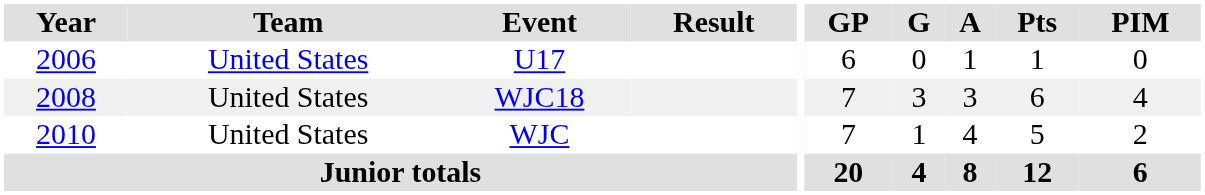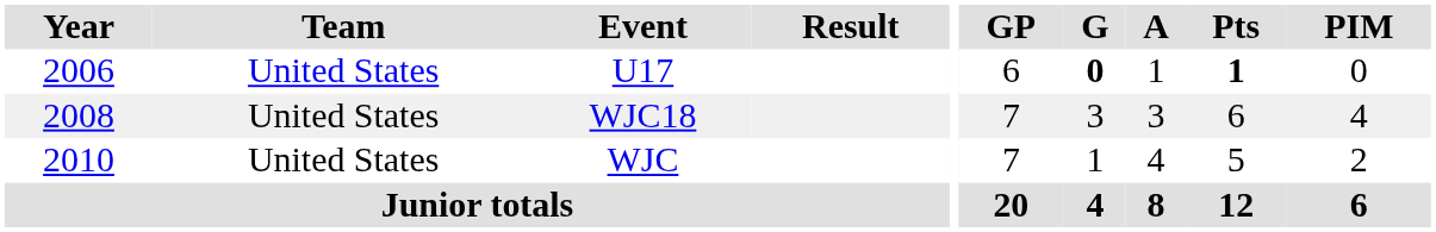U17 | G: normal -> bold
U17 | Pts: normal -> bold
